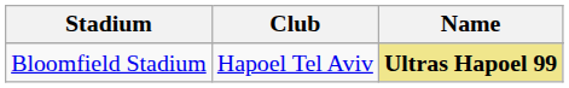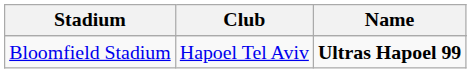Bloomfield Stadium | Name: khaki background -> no background
